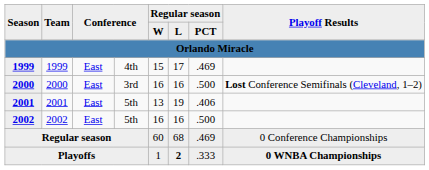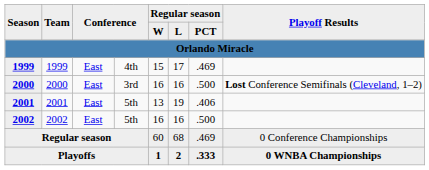Playoffs | Regular season / W: normal -> bold
Playoffs | Regular season / PCT: normal -> bold
